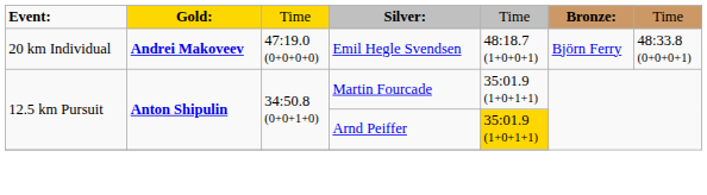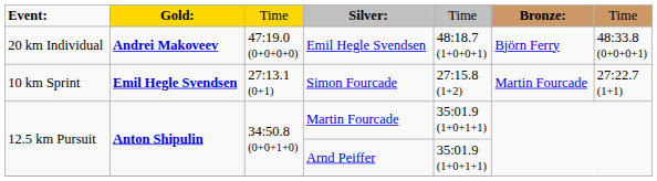+ row: 10 km Sprint | Emil Hegle Svendsen | 27:13.1 (0+1) | Simon Fourcade | 27:15.8 (1+2) | Martin Fourcade | 27:22.7 (1+1)
Arnd Peiffer | column 5: gold background -> no background
